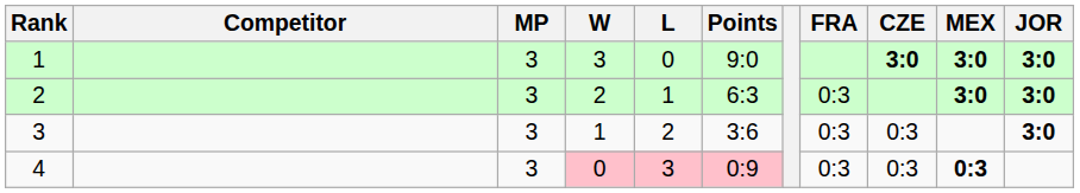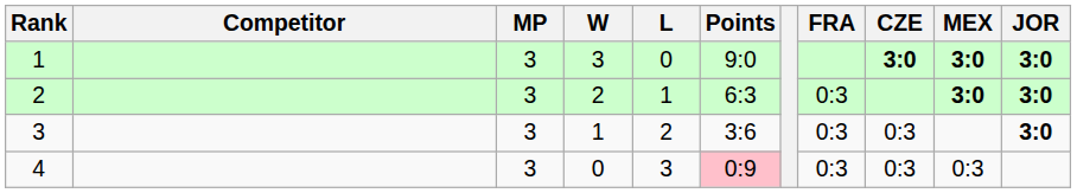4 | W: pink background -> no background
4 | L: pink background -> no background
4 | MEX: bold -> normal
